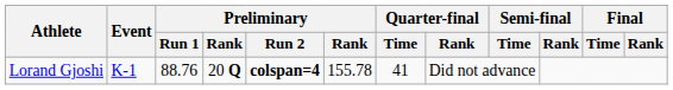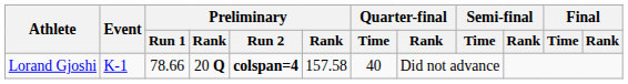Lorand Gjoshi | Preliminary / Run 1: 88.76 -> 78.66
Lorand Gjoshi | column 6: 155.78 -> 157.58
Lorand Gjoshi | Quarter-final / Time: 41 -> 40
